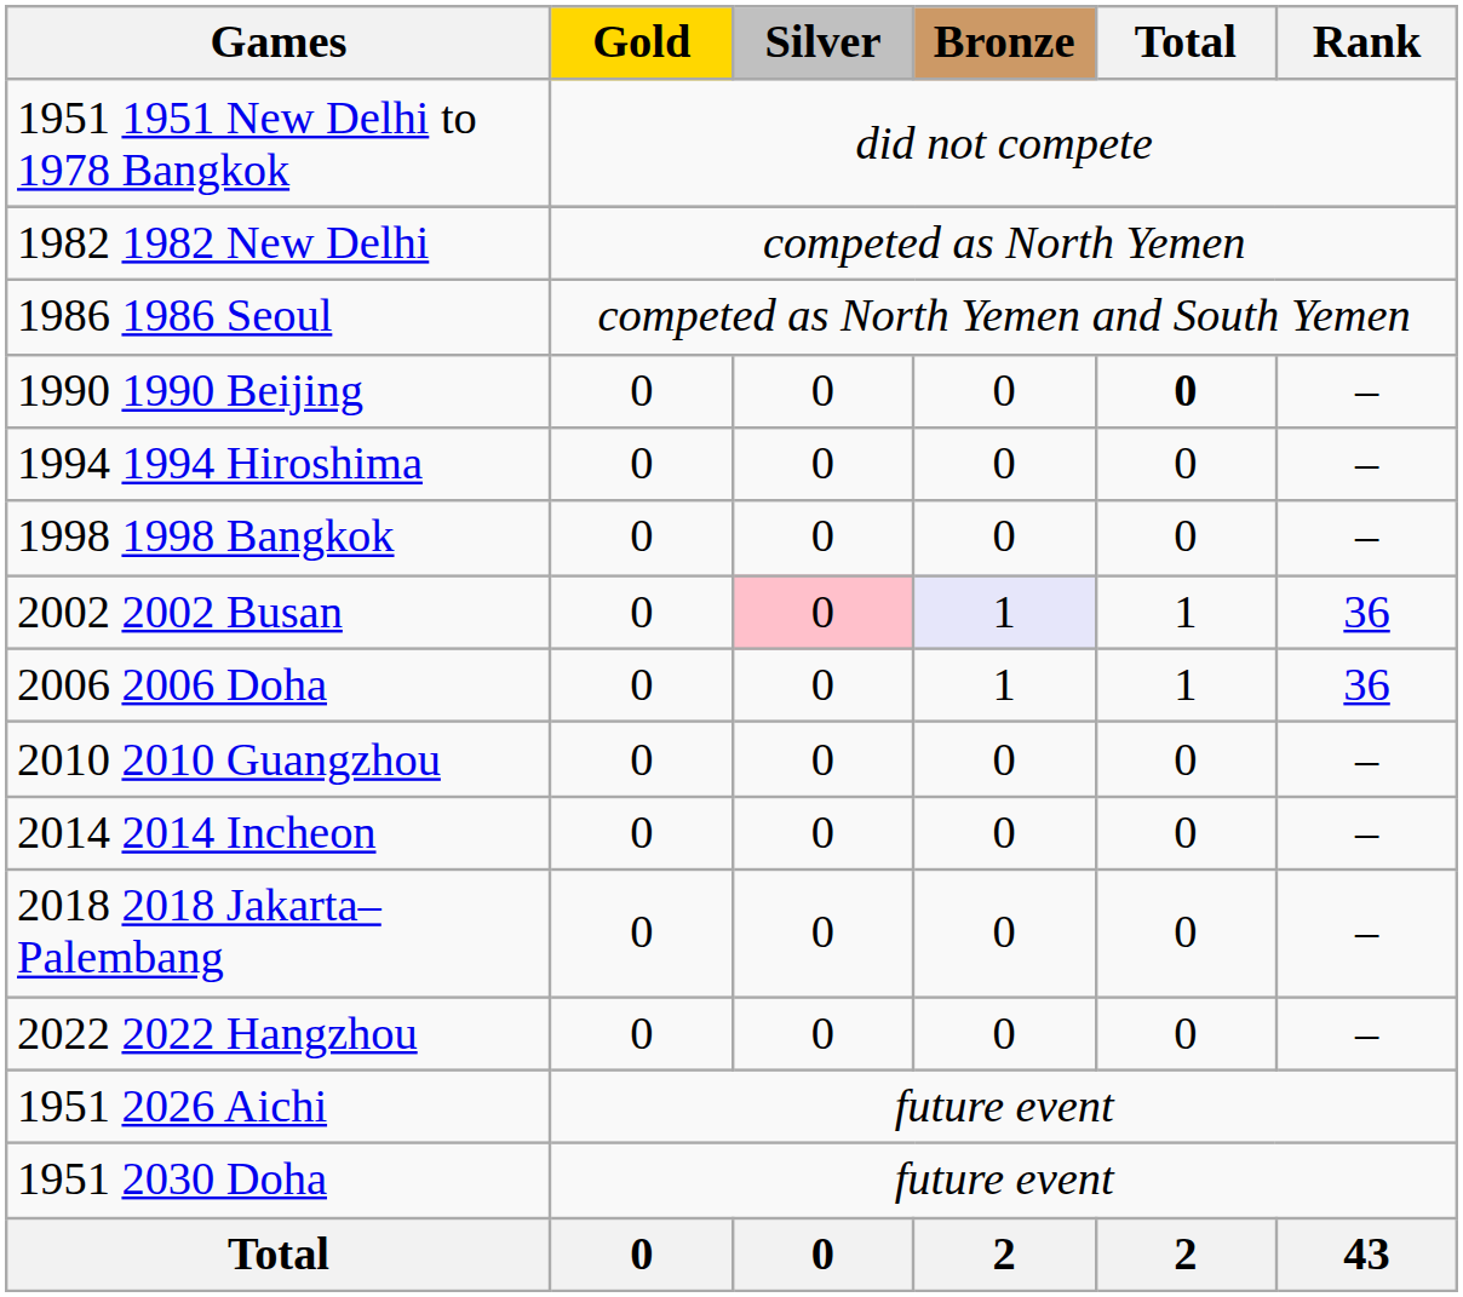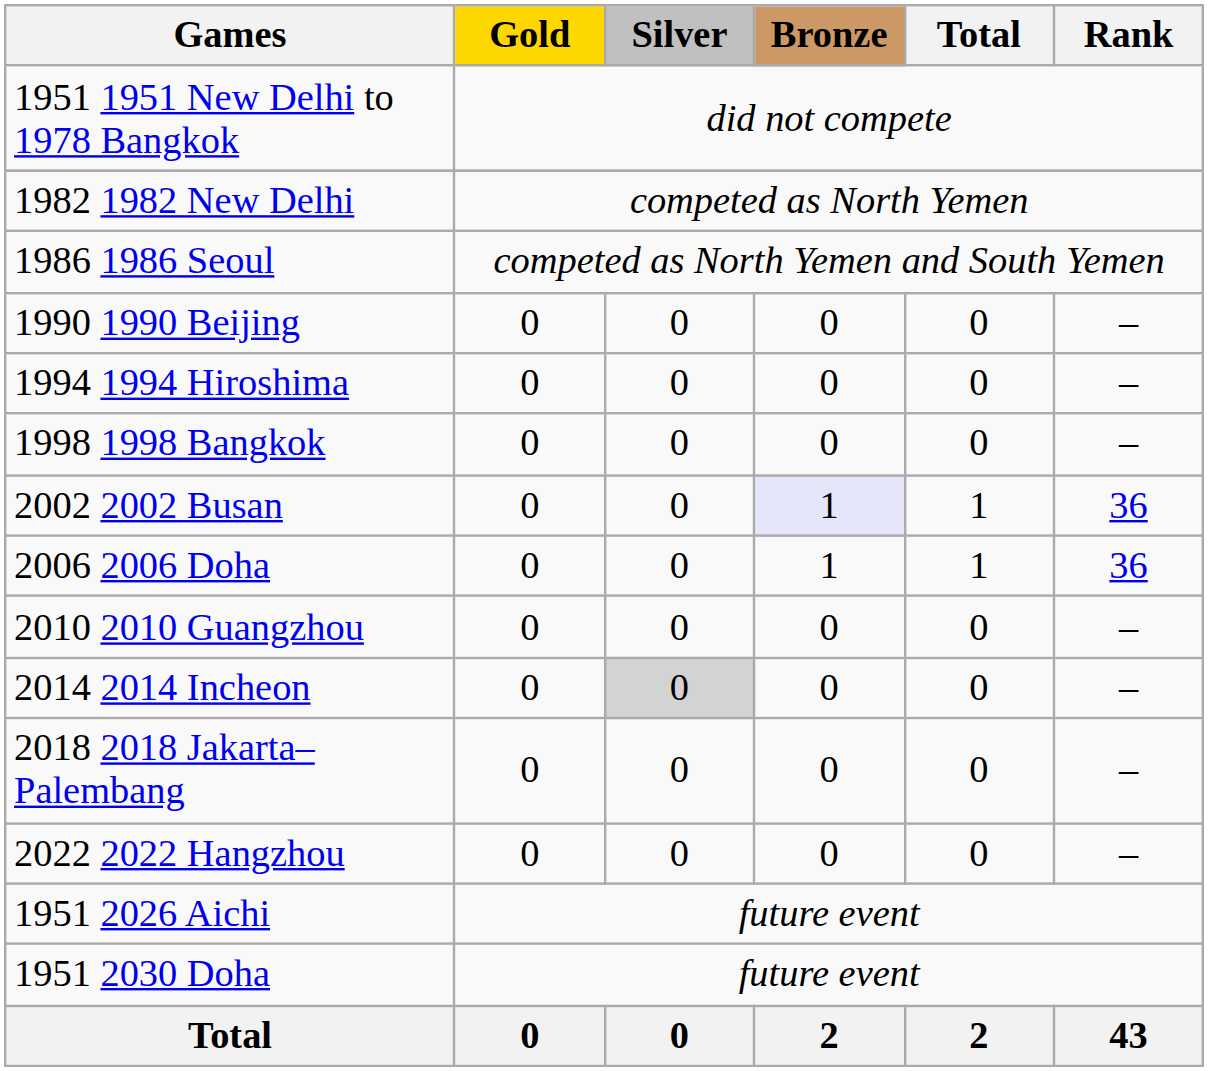1990 1990 Beijing | Total: bold -> normal
2002 2002 Busan | Silver: pink background -> no background
2014 2014 Incheon | Silver: no background -> lightgrey background
